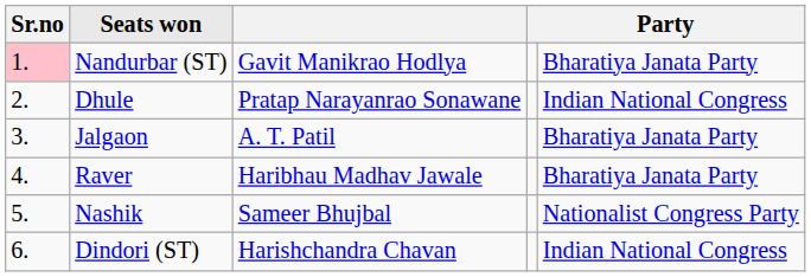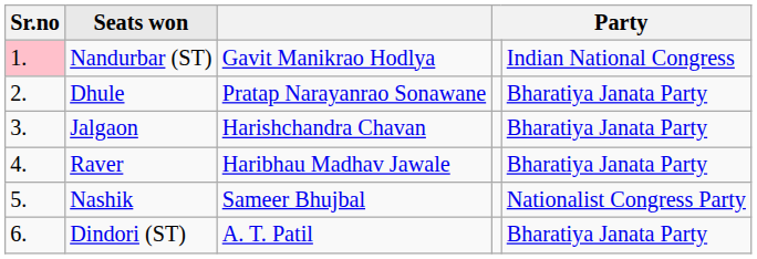Nandurbar (ST) | column 5: Bharatiya Janata Party -> Indian National Congress
Dhule | column 5: Indian National Congress -> Bharatiya Janata Party
Jalgaon | column 3: A. T. Patil -> Harishchandra Chavan
Dindori (ST) | column 3: Harishchandra Chavan -> A. T. Patil
Dindori (ST) | column 5: Indian National Congress -> Bharatiya Janata Party
